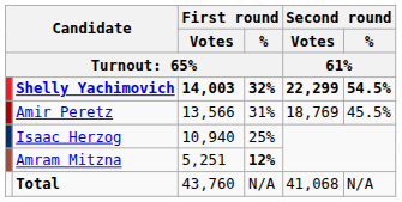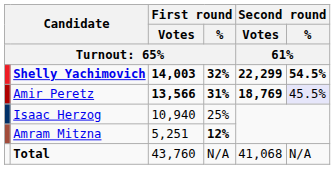Amir Peretz | column 3: normal -> bold
Amir Peretz | column 4: normal -> bold
Amir Peretz | Second round / Votes / 61%: normal -> bold
Amir Peretz | Second round / % / 61%: no background -> lavender background
